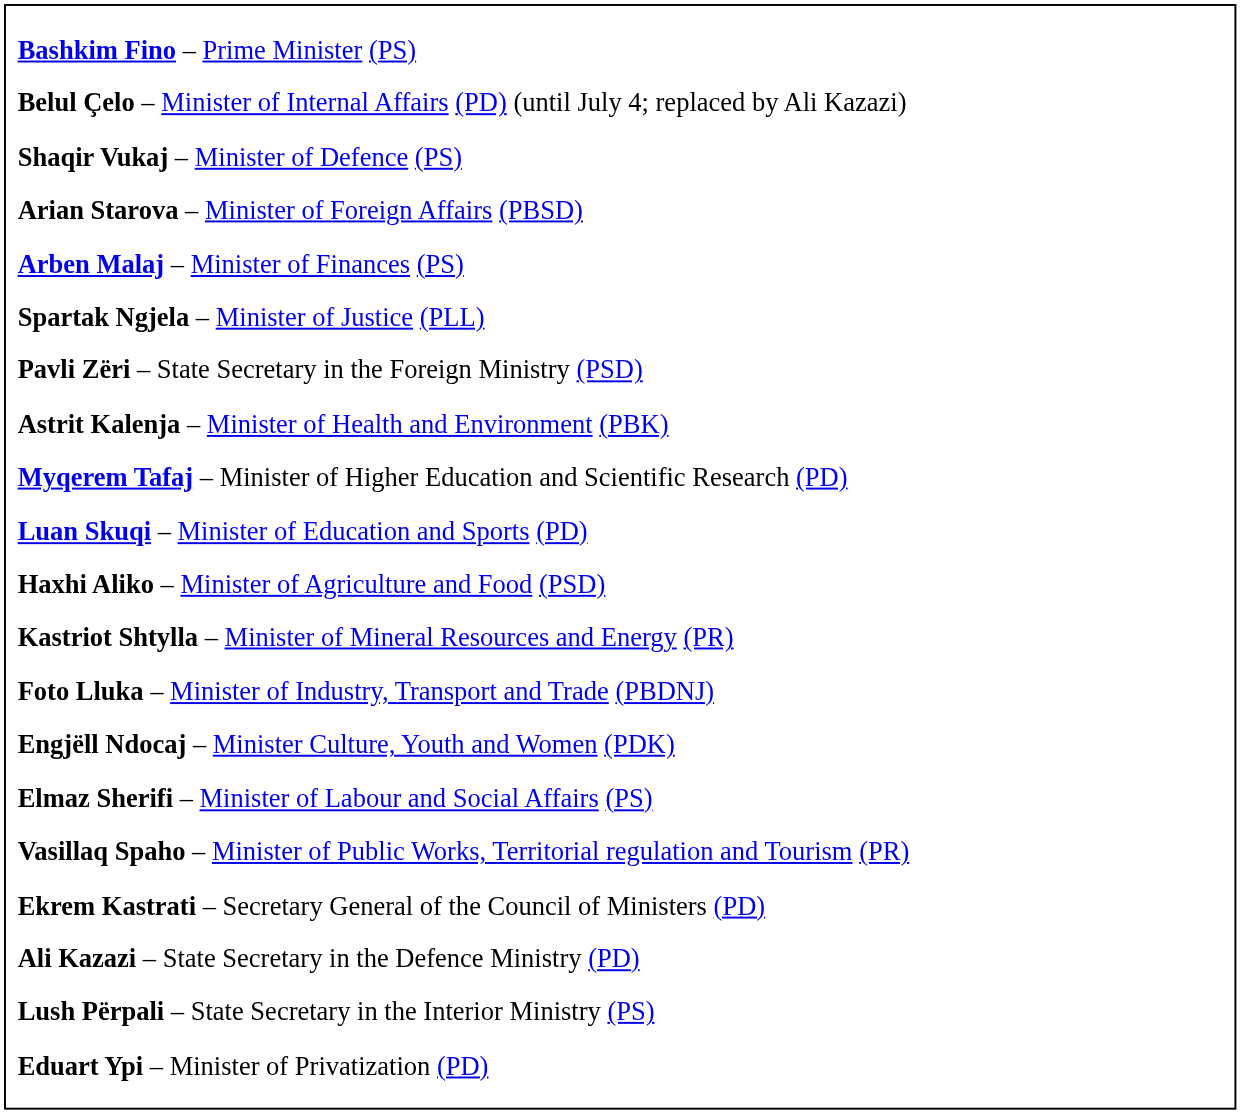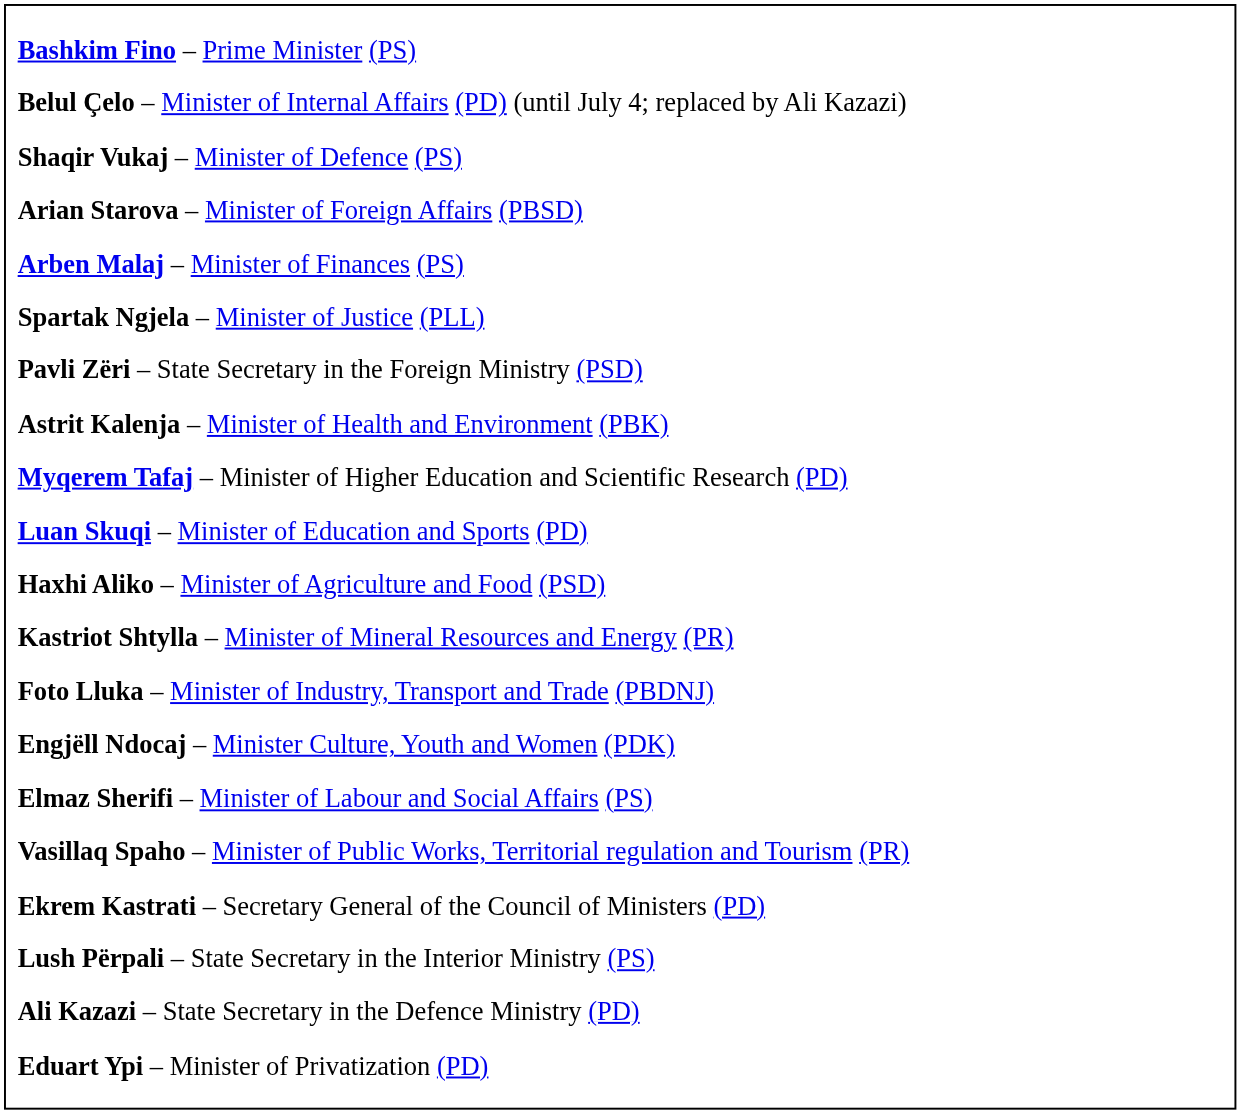row 18 | column 1: Ali Kazazi – State Secretary in the Defence Ministry (PD) -> Lush Përpali – State Secretary in the Interior Ministry (PS)
row 19 | column 1: Lush Përpali – State Secretary in the Interior Ministry (PS) -> Ali Kazazi – State Secretary in the Defence Ministry (PD)
